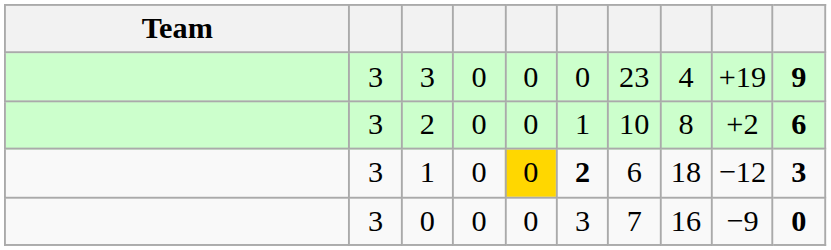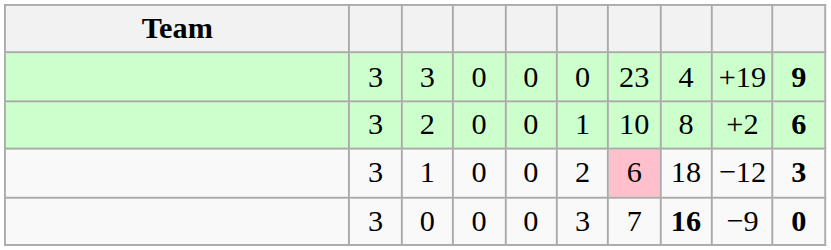row 4 | column 5: gold background -> no background
row 4 | column 6: bold -> normal
row 4 | column 7: no background -> pink background
row 5 | column 8: normal -> bold
